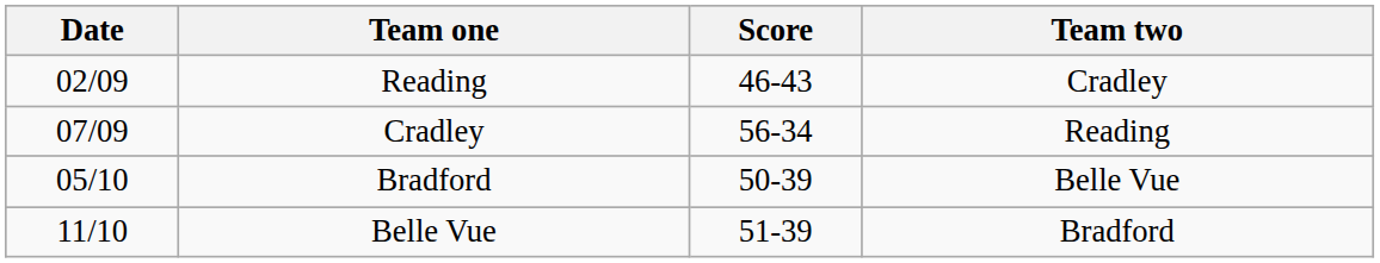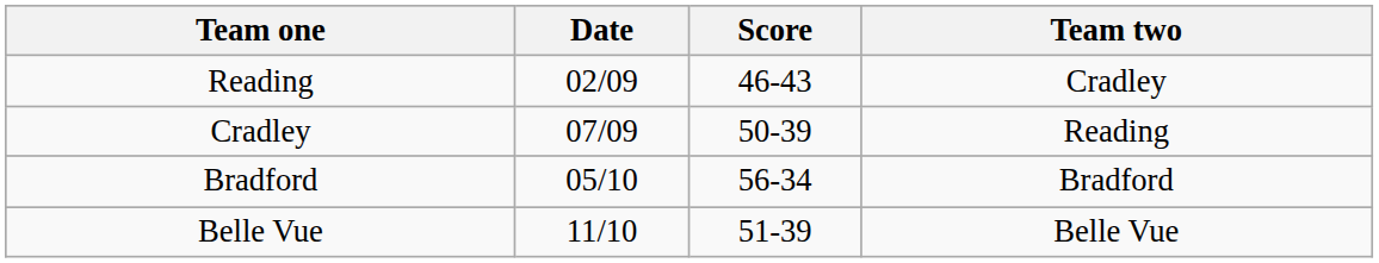columns swapped: Date <-> Team one
row 3 | Score: 56-34 -> 50-39
row 4 | Score: 50-39 -> 56-34
row 4 | Team two: Belle Vue -> Bradford
row 5 | Team two: Bradford -> Belle Vue
